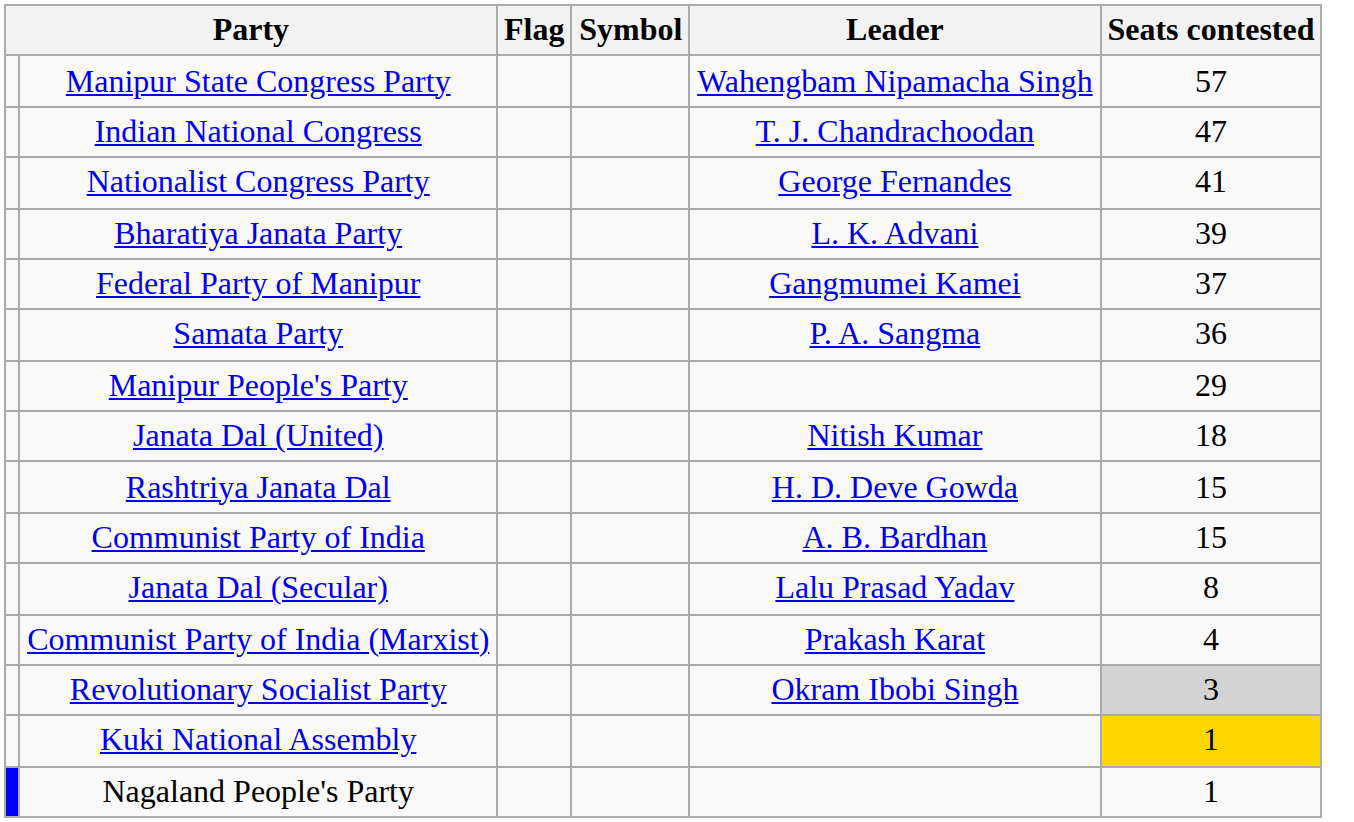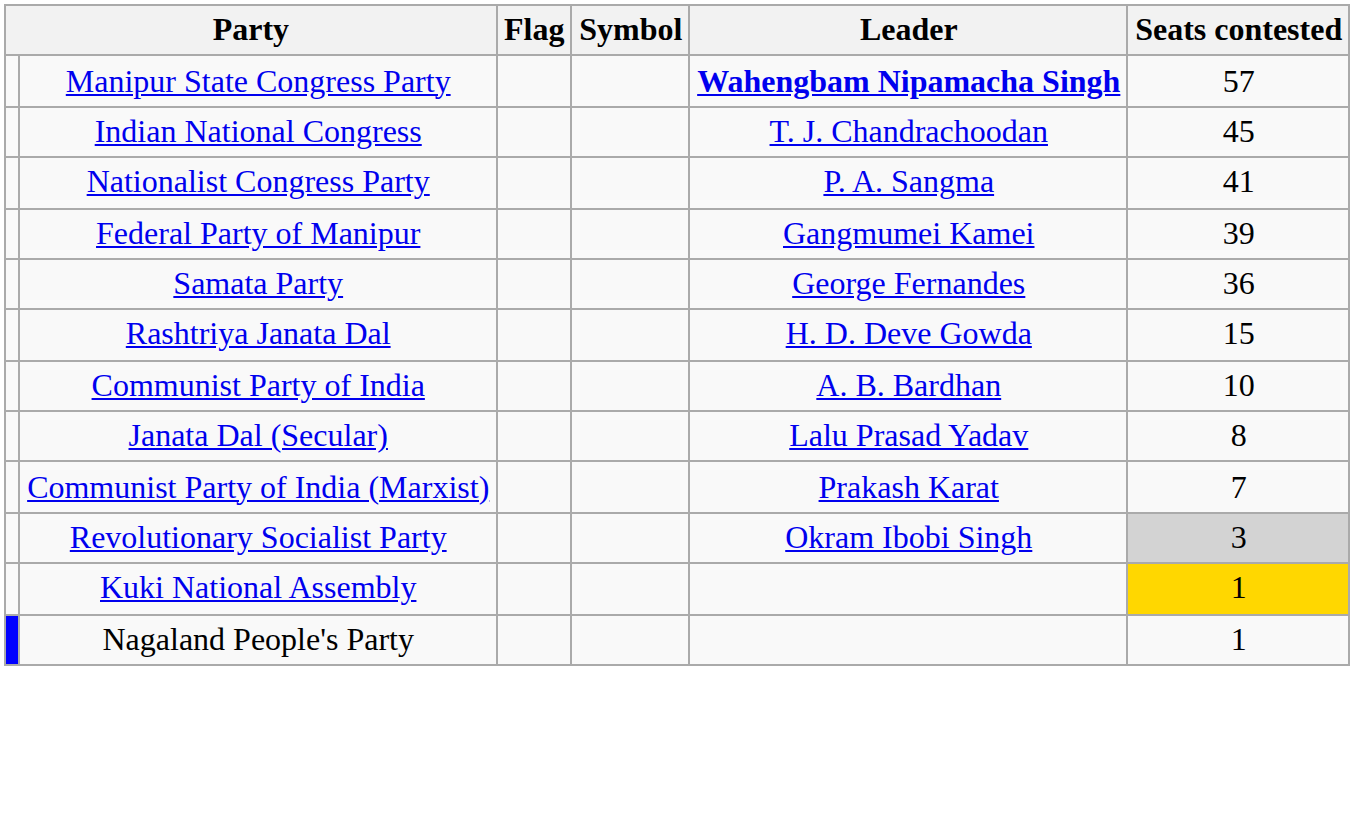Manipur State Congress Party | Leader: normal -> bold
Indian National Congress | Seats contested: 47 -> 45
Nationalist Congress Party | Leader: George Fernandes -> P. A. Sangma
- row: Bharatiya Janata Party | L. K. Advani | 39
Federal Party of Manipur | Seats contested: 37 -> 39
Samata Party | Leader: P. A. Sangma -> George Fernandes
- row: Manipur People's Party | 29
- row: Janata Dal (United) | Nitish Kumar | 18
Communist Party of India | Seats contested: 15 -> 10
Communist Party of India (Marxist) | Seats contested: 4 -> 7
